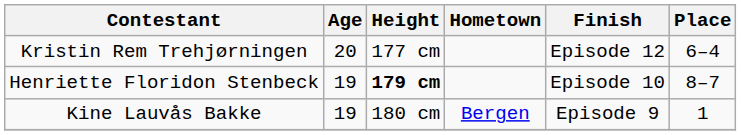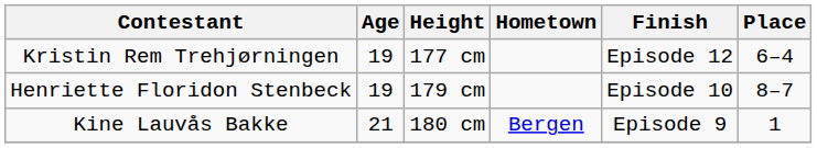Kristin Rem Trehjørningen | Age: 20 -> 19
Henriette Floridon Stenbeck | Height: bold -> normal
Kine Lauvås Bakke | Age: 19 -> 21
